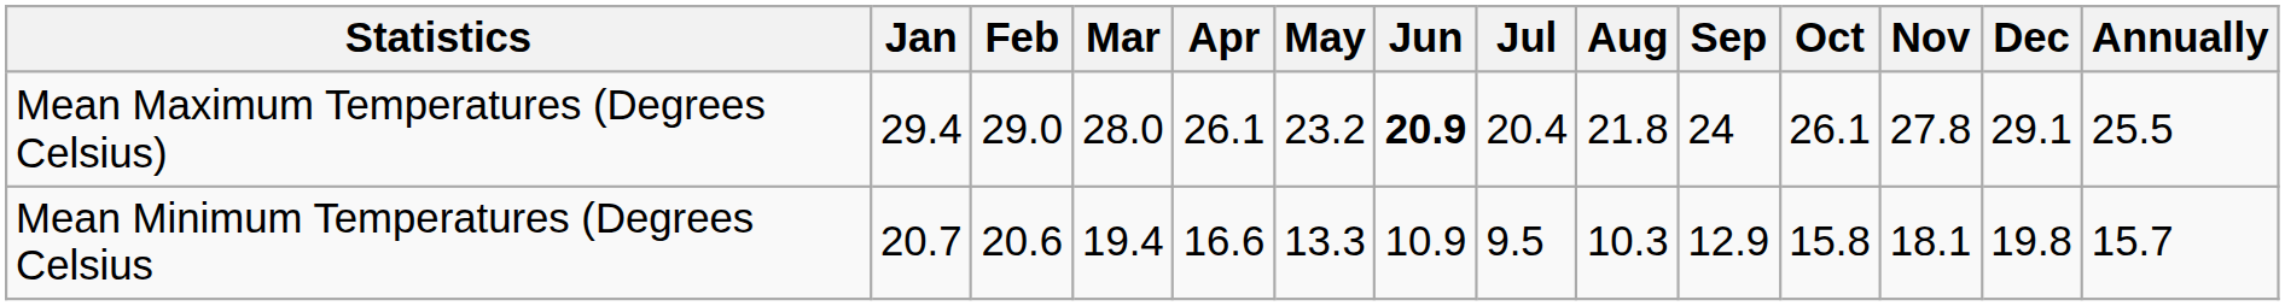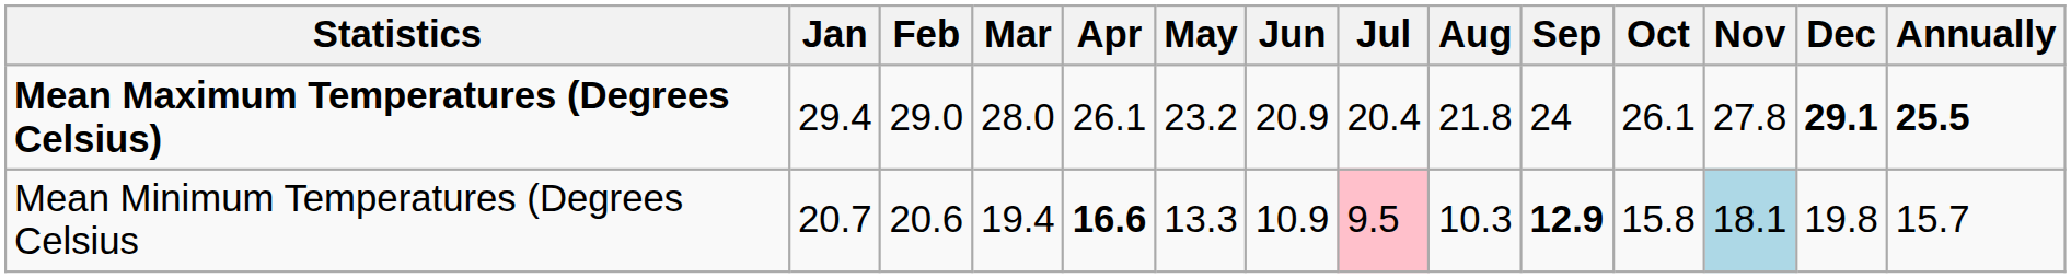row 2 | Statistics: normal -> bold
row 2 | Jun: bold -> normal
row 2 | Dec: normal -> bold
row 2 | Annually: normal -> bold
row 3 | Apr: normal -> bold
row 3 | Jul: no background -> pink background
row 3 | Sep: normal -> bold
row 3 | Nov: no background -> lightblue background
